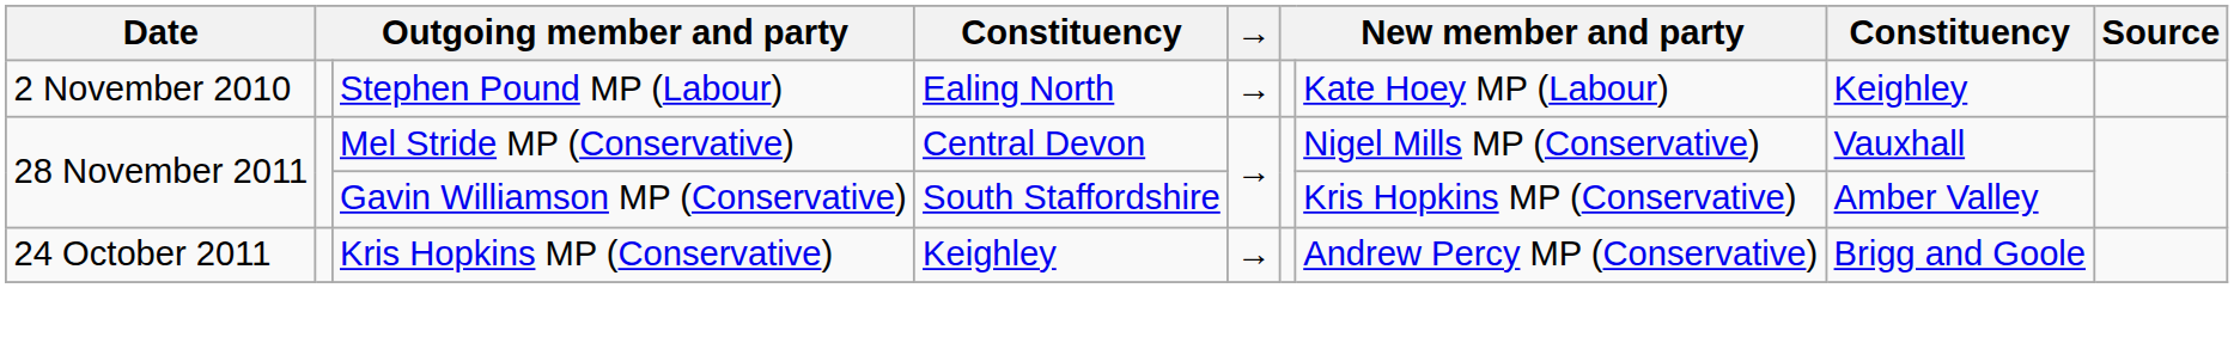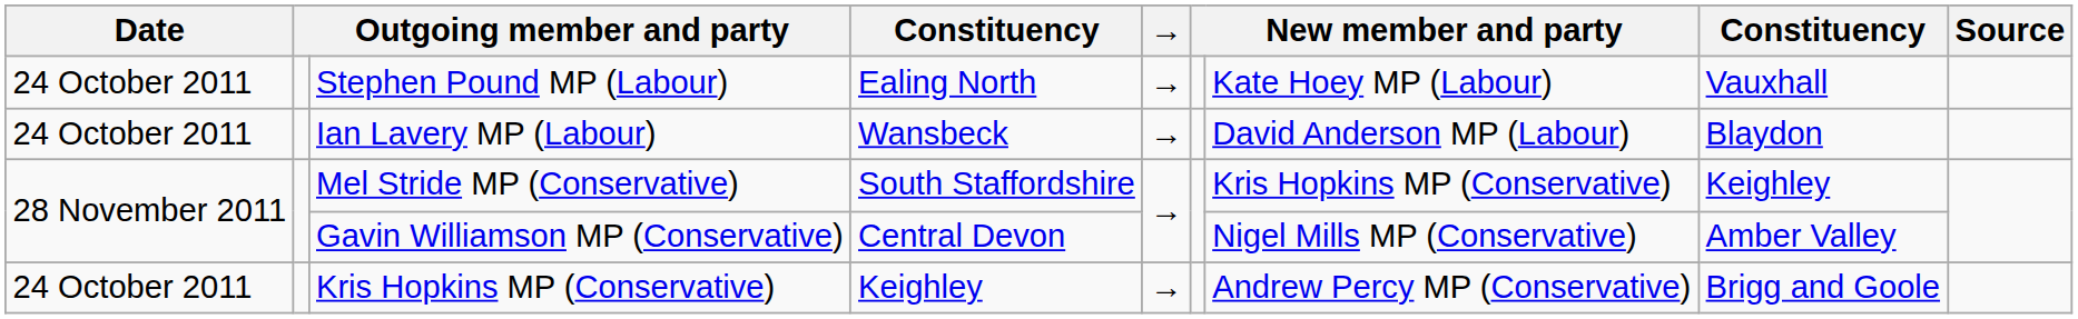Stephen Pound MP (Labour) | Date: 2 November 2010 -> 24 October 2011
Stephen Pound MP (Labour) | column 8: Keighley -> Vauxhall
+ row: 24 October 2011 | Ian Lavery MP (Labour) | Wansbeck | → | David Anderson MP (Labour) | Blaydon
Mel Stride MP (Conservative) | column 4: Central Devon -> South Staffordshire
Mel Stride MP (Conservative) | column 7: Nigel Mills MP (Conservative) -> Kris Hopkins MP (Conservative)
Mel Stride MP (Conservative) | column 8: Vauxhall -> Keighley
Gavin Williamson MP (Conservative) | column 4: South Staffordshire -> Central Devon
Gavin Williamson MP (Conservative) | column 7: Kris Hopkins MP (Conservative) -> Nigel Mills MP (Conservative)
